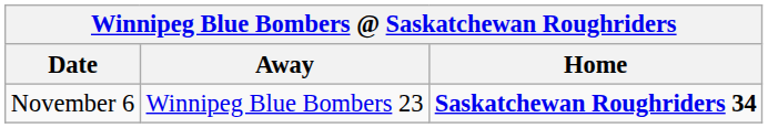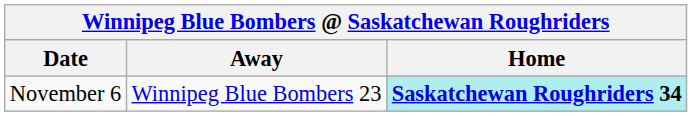November 6 | Home: no background -> paleturquoise background
